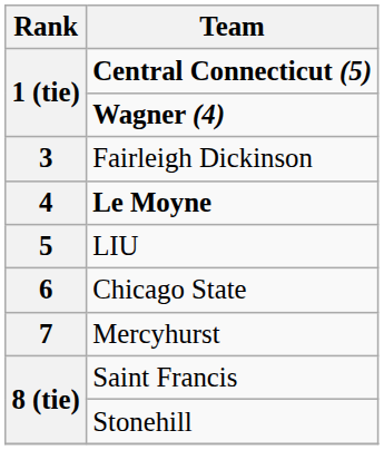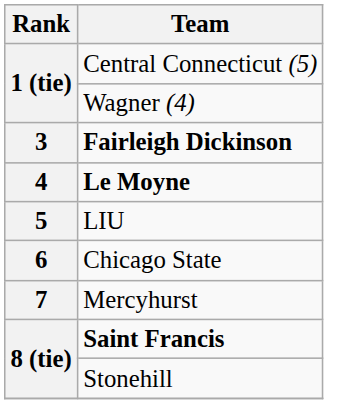Central Connecticut (5) | Team: bold -> normal
Wagner (4) | Team: bold -> normal
Fairleigh Dickinson | Team: normal -> bold
Saint Francis | Team: normal -> bold
